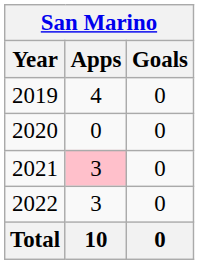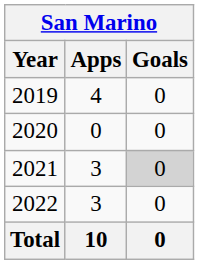2021 | Apps: pink background -> no background
2021 | Goals: no background -> lightgrey background
